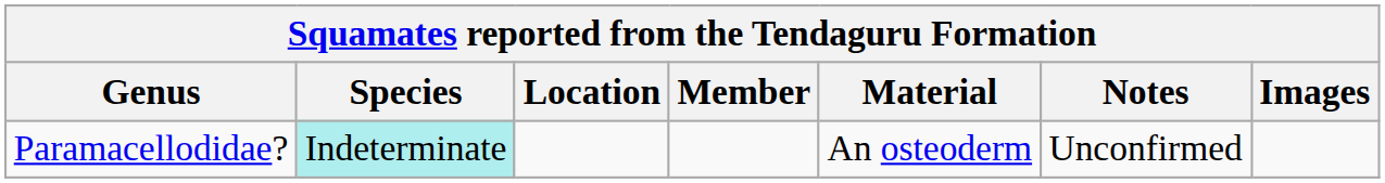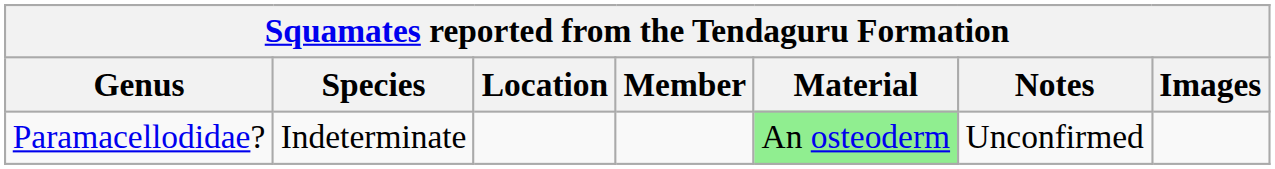Paramacellodidae? | Species: paleturquoise background -> no background
Paramacellodidae? | Material: no background -> lightgreen background
